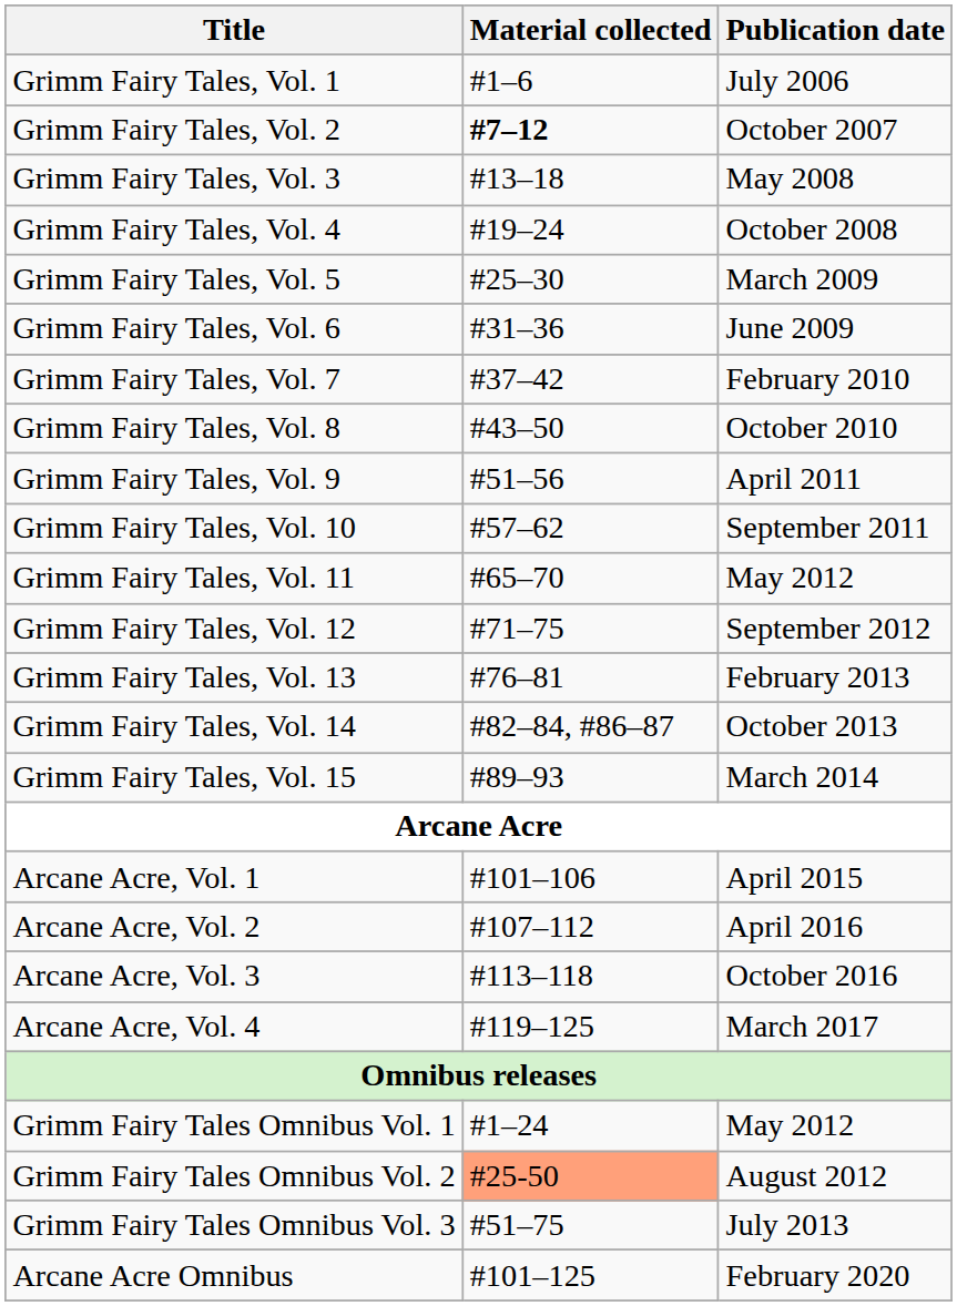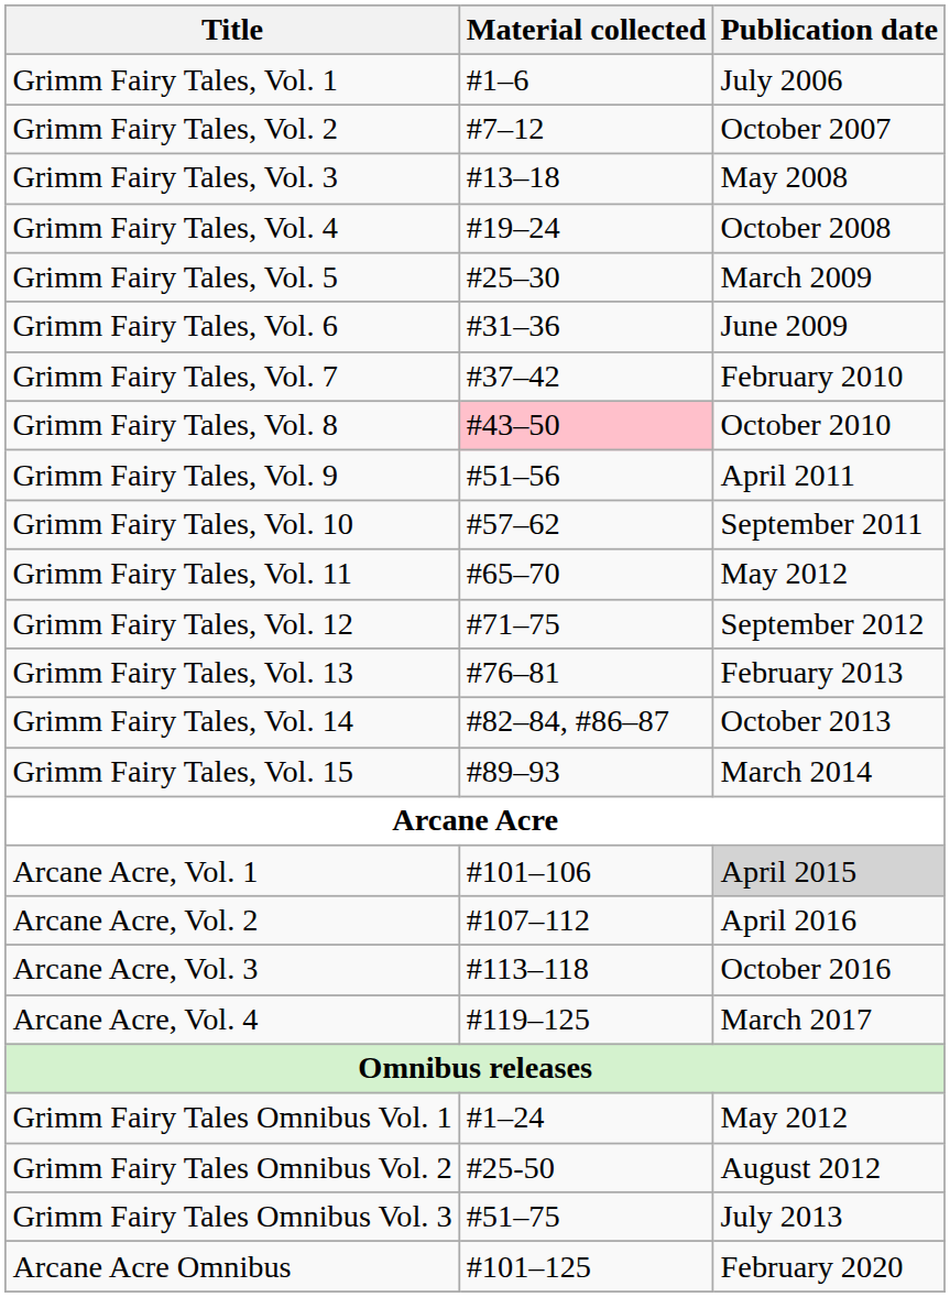Grimm Fairy Tales, Vol. 2 | Material collected: bold -> normal
Grimm Fairy Tales, Vol. 8 | Material collected: no background -> pink background
Arcane Acre, Vol. 1 | Publication date: no background -> lightgrey background
Grimm Fairy Tales Omnibus Vol. 2 | Material collected: lightsalmon background -> no background
